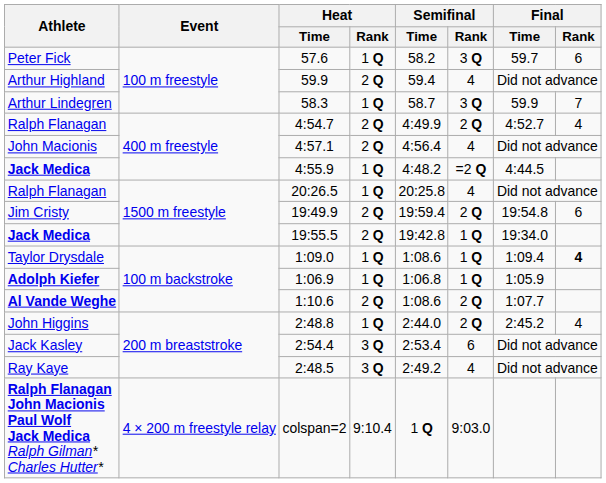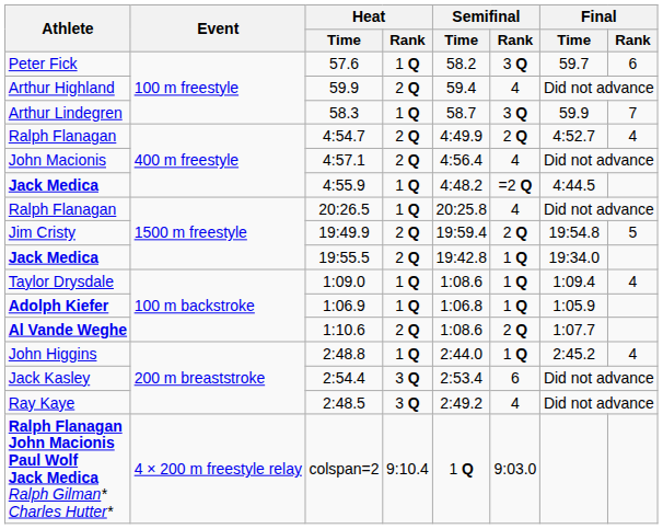19:49.9 | Final / Rank: 6 -> 5
1:09.0 | Final / Rank: bold -> normal
2:48.8 | Semifinal / Rank: 2 Q -> 1 Q
